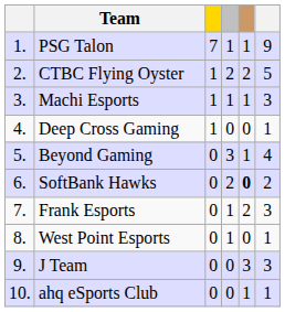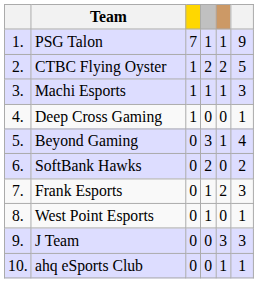SoftBank Hawks | column 5: bold -> normal
